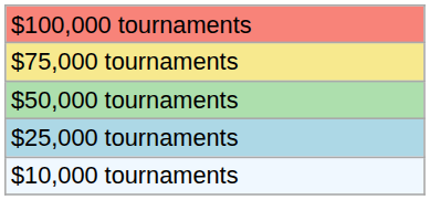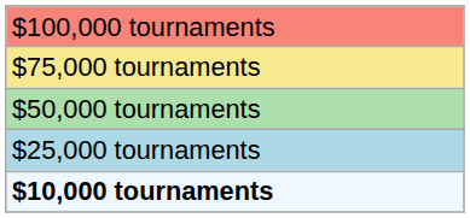row 5 | column 1: normal -> bold
